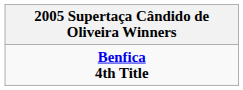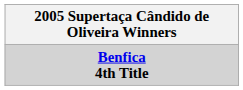row 2 | column 1: no background -> lightgrey background
